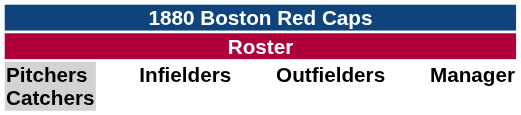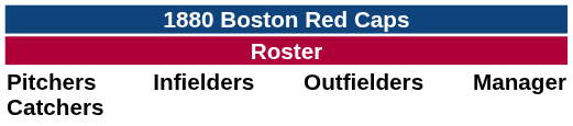Pitchers Catchers | column 1: lightgrey background -> no background
